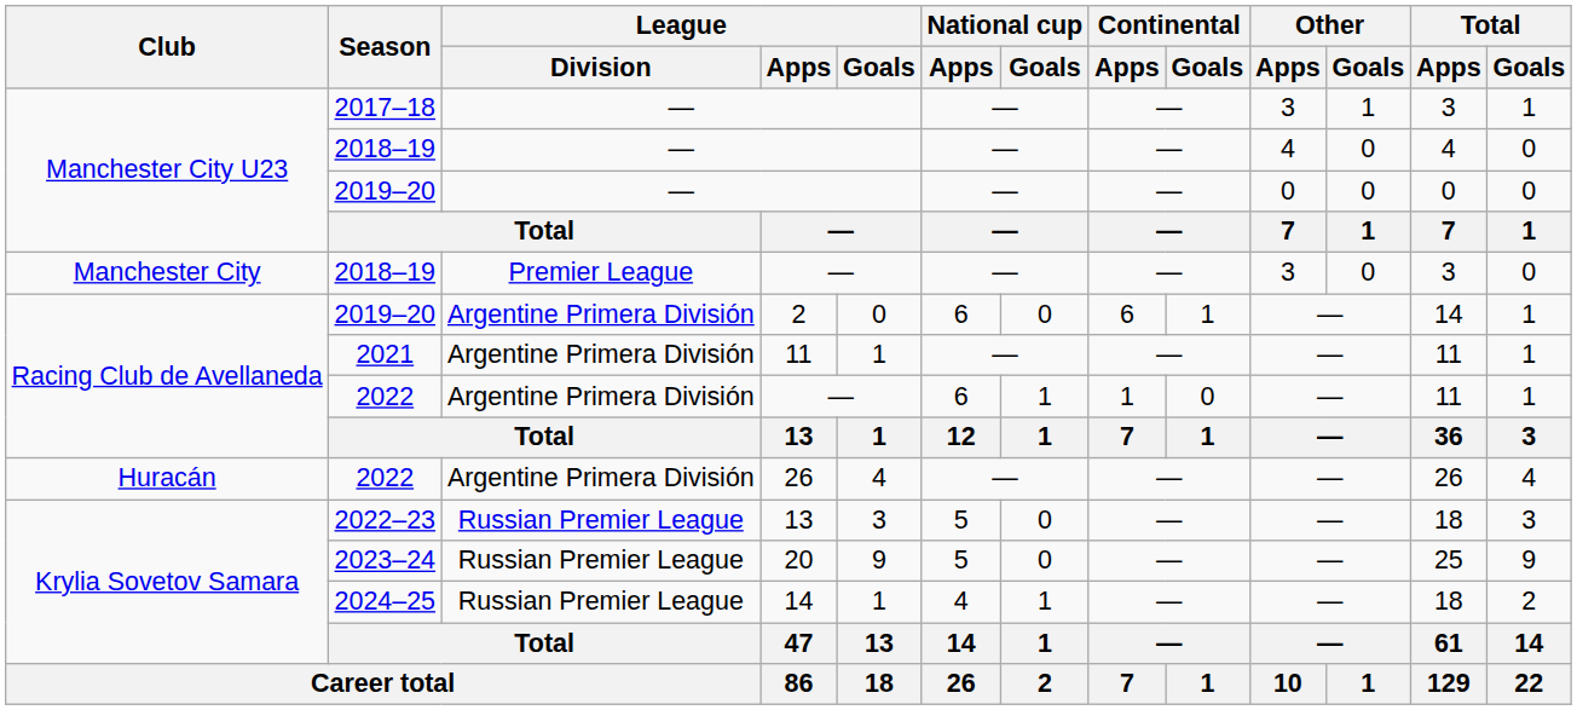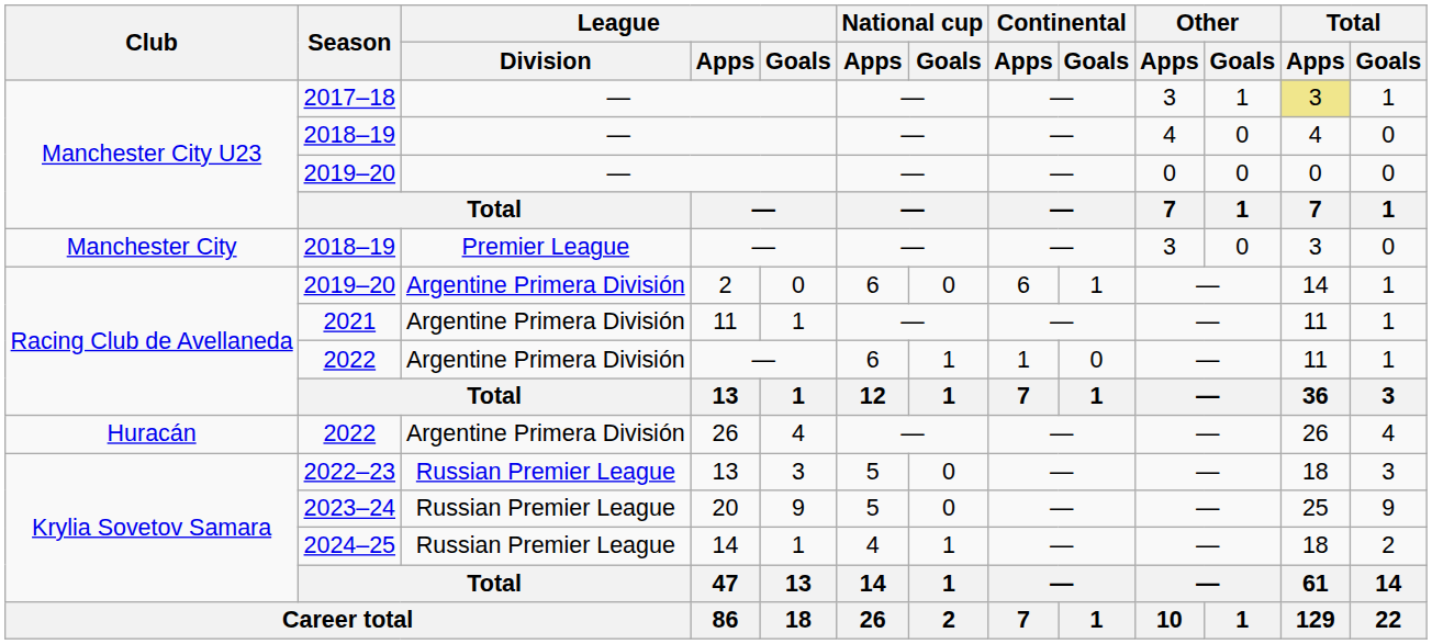2017–18 | Total / Apps: no background -> khaki background
